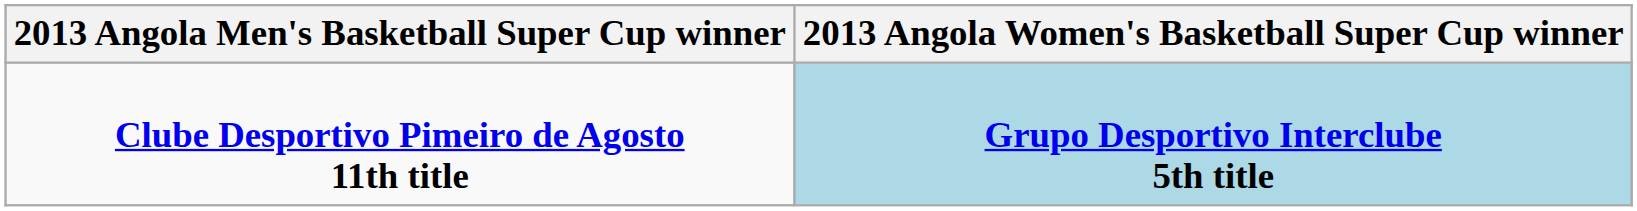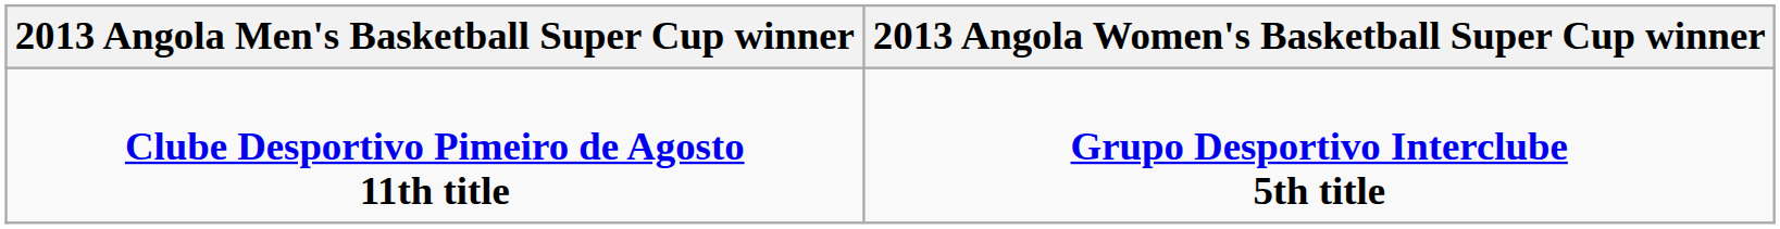Clube Desportivo Pimeiro de Agosto 11th title | 2013 Angola Women's Basketball Super Cup winner: lightblue background -> no background
